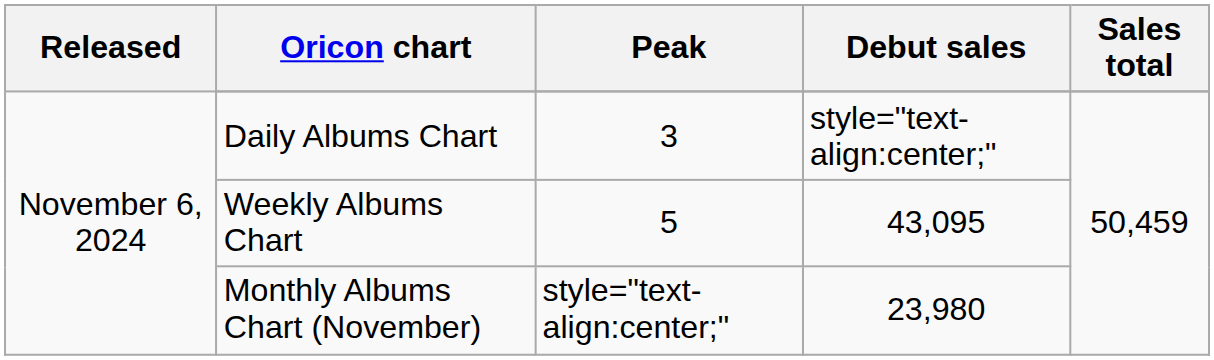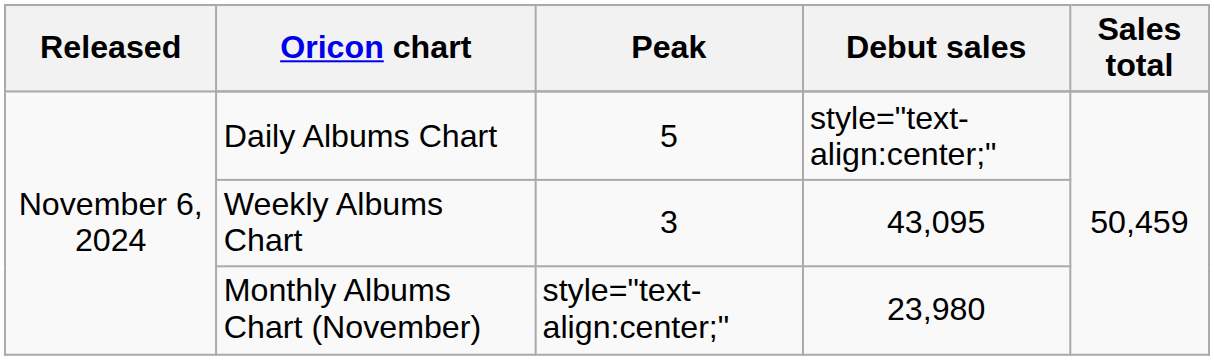Daily Albums Chart | Peak: 3 -> 5
Weekly Albums Chart | Peak: 5 -> 3
